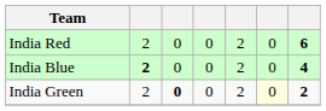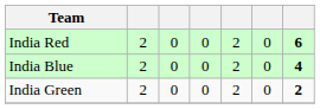India Blue | column 2: bold -> normal
India Green | column 3: bold -> normal
India Green | column 6: lightyellow background -> no background
